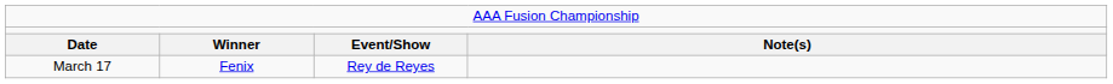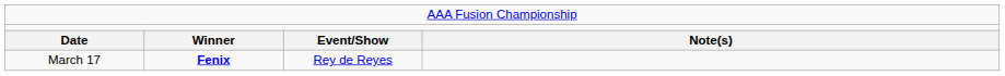March 17 | column 2: normal -> bold
